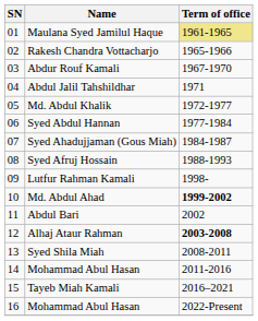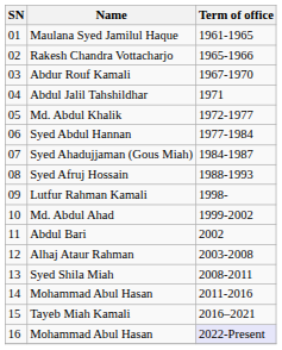Maulana Syed Jamilul Haque | Term of office: khaki background -> no background
Md. Abdul Ahad | Term of office: bold -> normal
Alhaj Ataur Rahman | Term of office: bold -> normal
16 / Mohammad Abul Hasan | Term of office: no background -> lavender background
